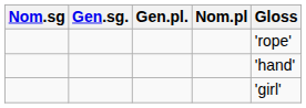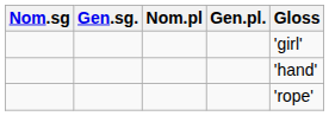columns swapped: Nom.pl <-> Gen.pl.
row 2 | Gloss: 'rope' -> 'girl'
row 4 | Gloss: 'girl' -> 'rope'
